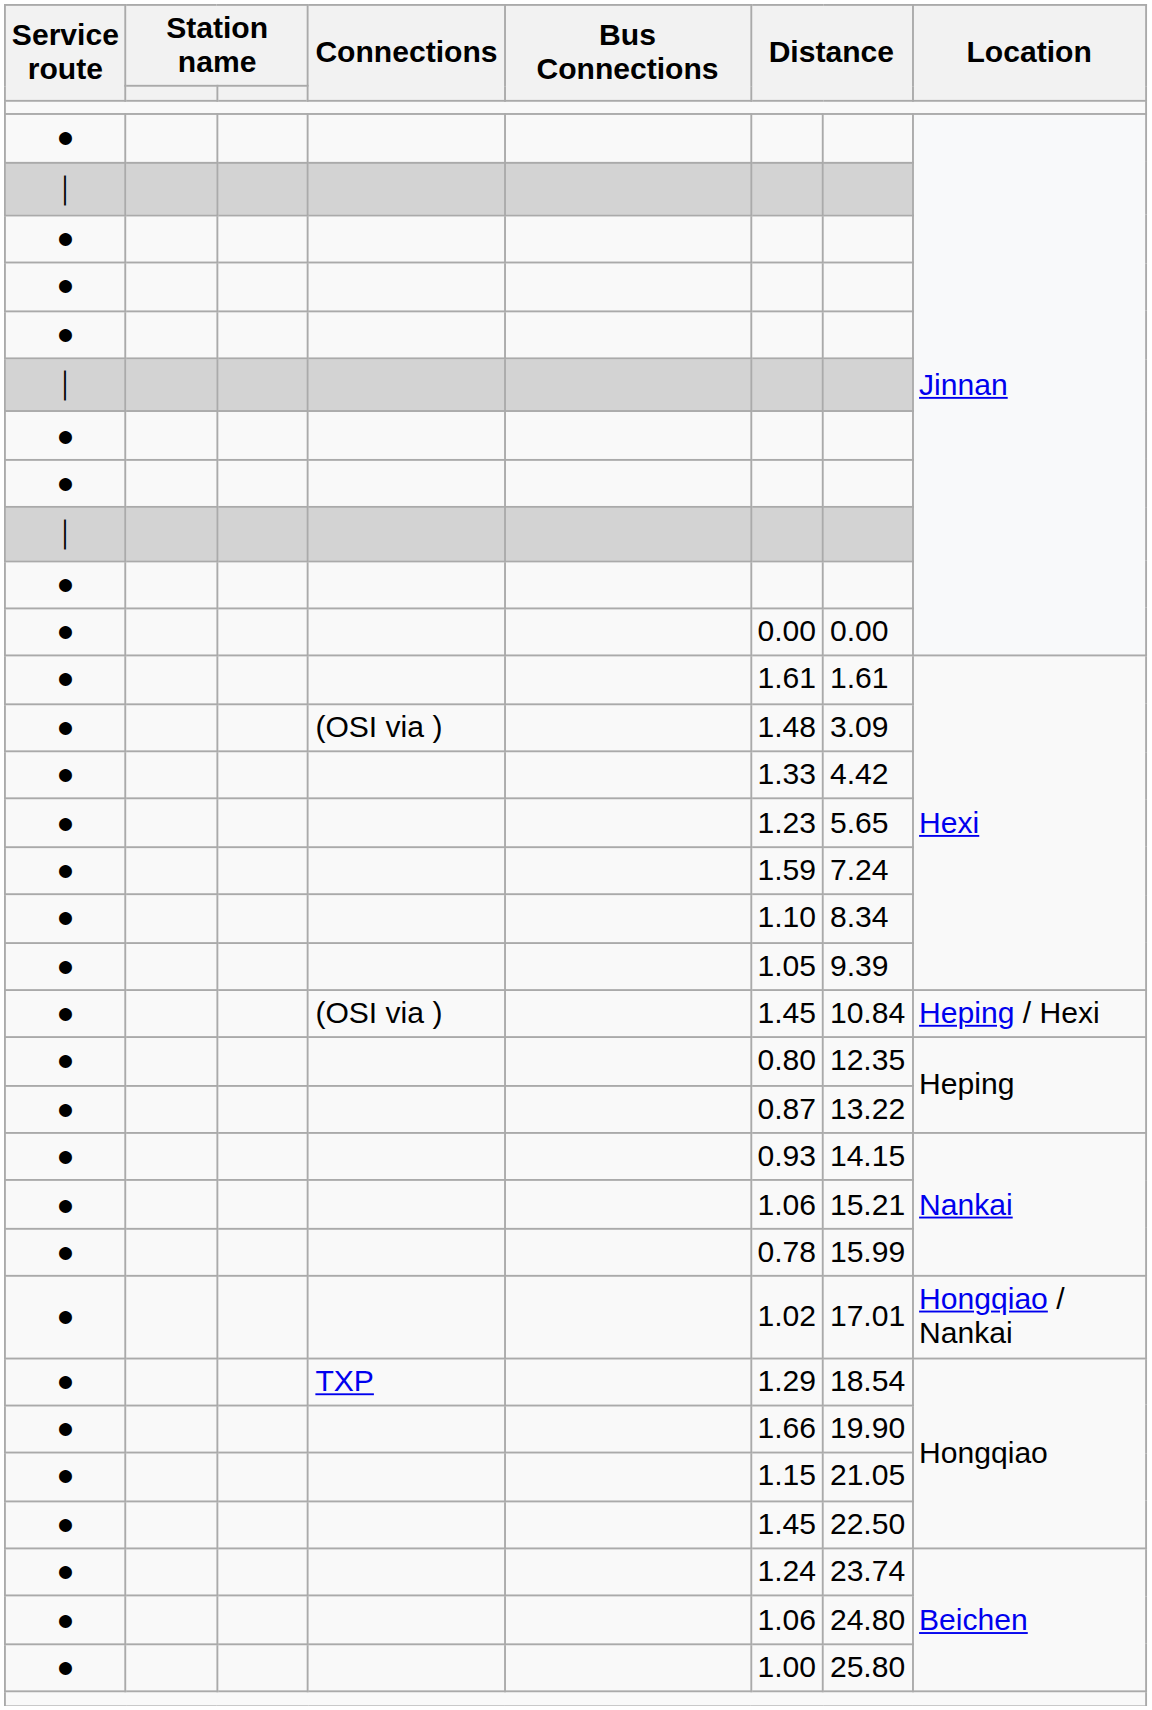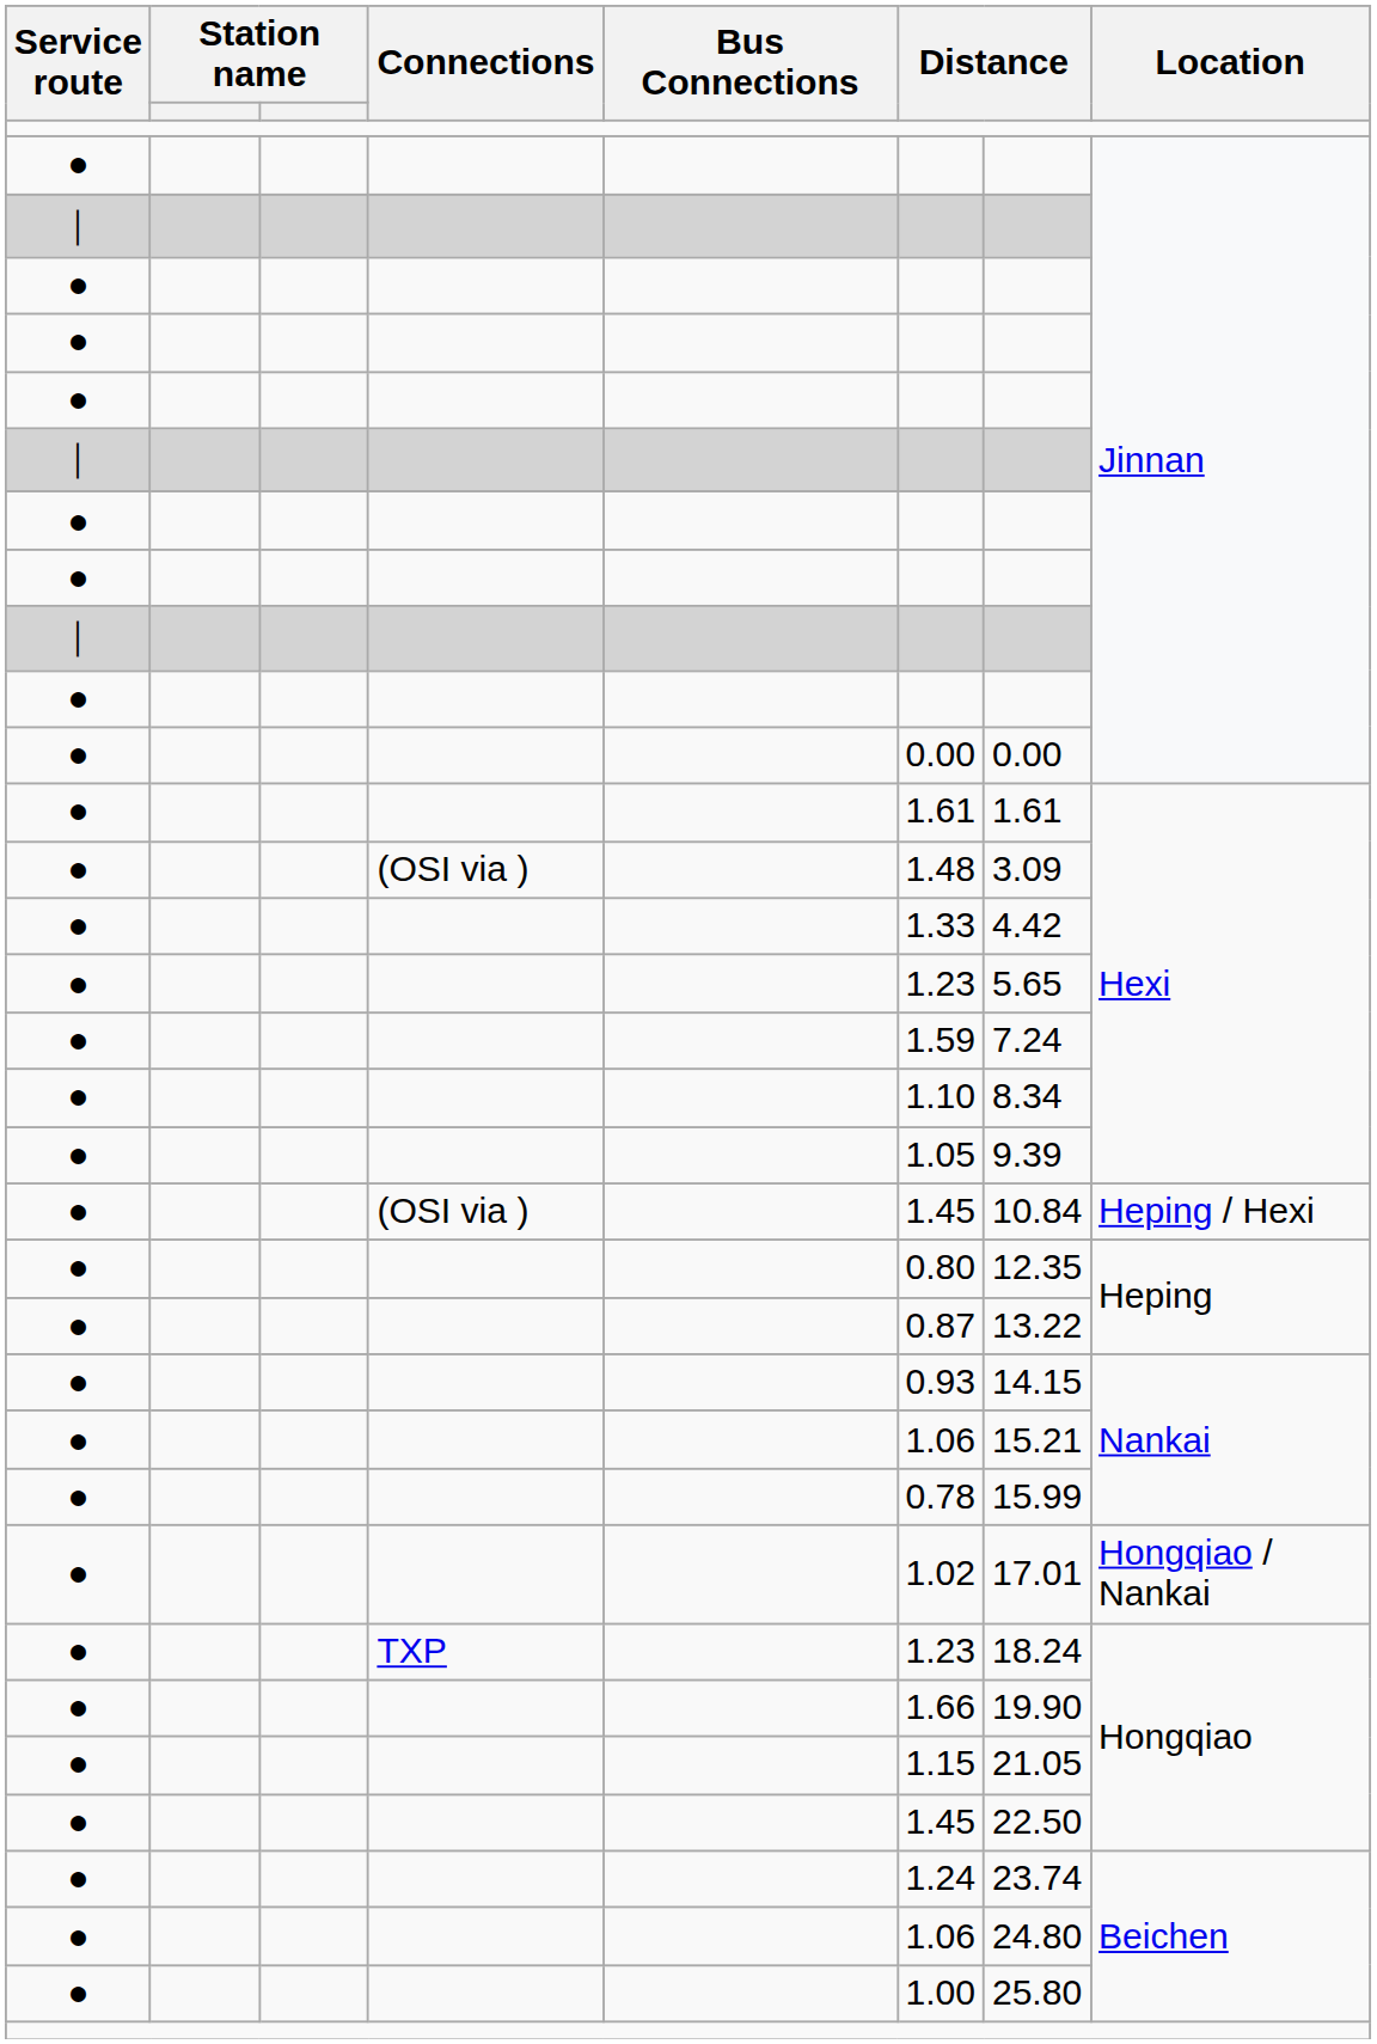● / TXP | column 6: 1.29 -> 1.23
● / TXP | column 7: 18.54 -> 18.24
